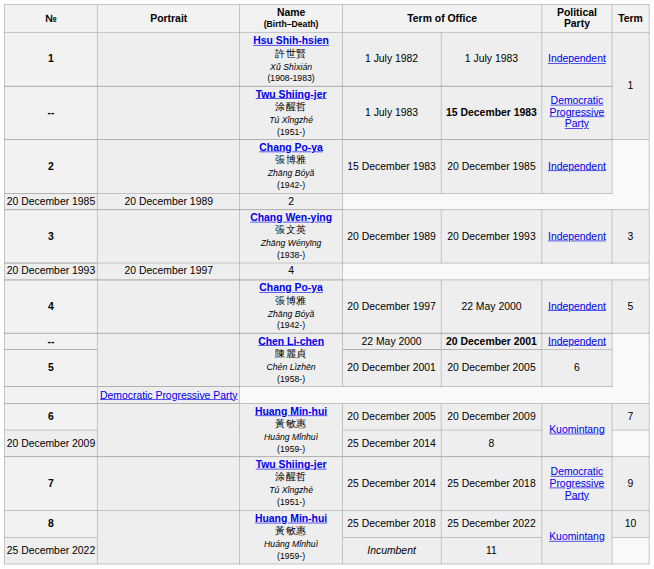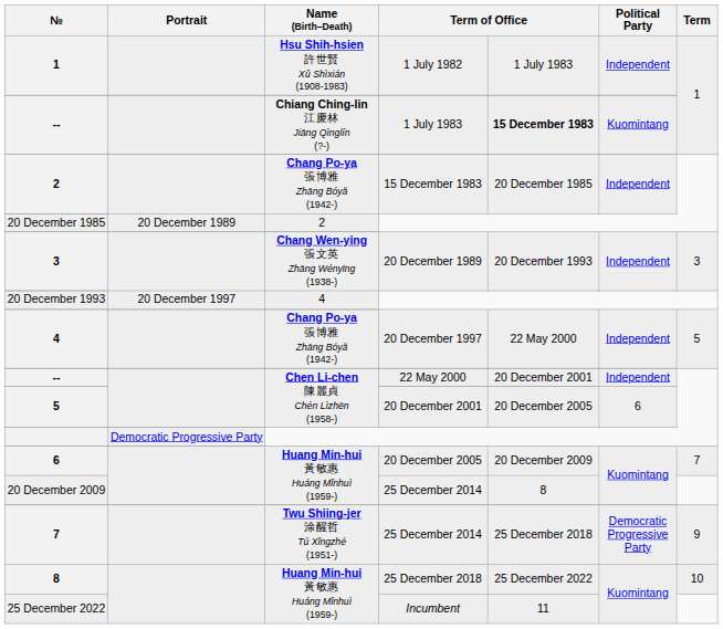-- / 1 July 1983 | Name (Birth–Death): Twu Shiing-jer 涂醒哲 Tú Xǐngzhé (1951-) -> Chiang Ching-lin 江慶林 Jiāng Qìnglín (?-)
-- / 1 July 1983 | Political Party: Democratic Progressive Party -> Kuomintang
-- / 22 May 2000 | column 5: bold -> normal
